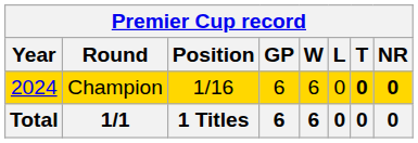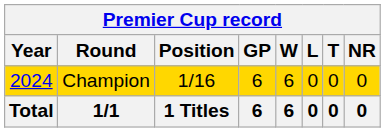Champion | T: bold -> normal
Champion | NR: bold -> normal
